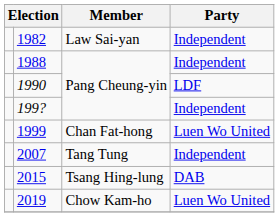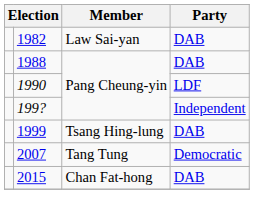1982 | Party: Independent -> DAB
1988 | Party: Independent -> DAB
1999 | Member: Chan Fat-hong -> Tsang Hing-lung
1999 | Party: Luen Wo United -> DAB
2007 | Party: Independent -> Democratic
2015 | Member: Tsang Hing-lung -> Chan Fat-hong
- row: 2019 | Chow Kam-ho | Luen Wo United
